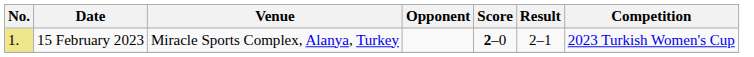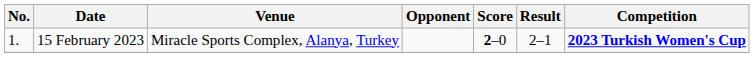15 February 2023 | No.: khaki background -> no background
15 February 2023 | Competition: normal -> bold
